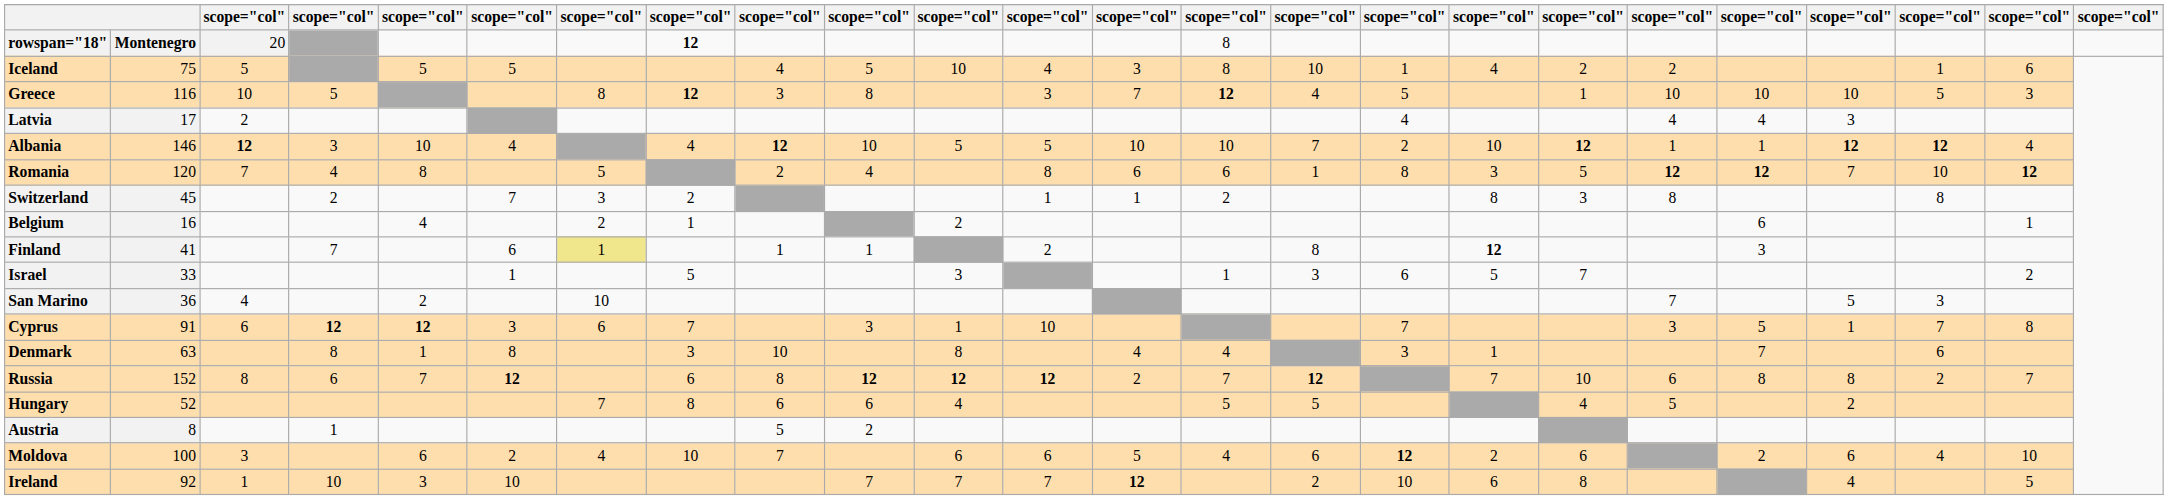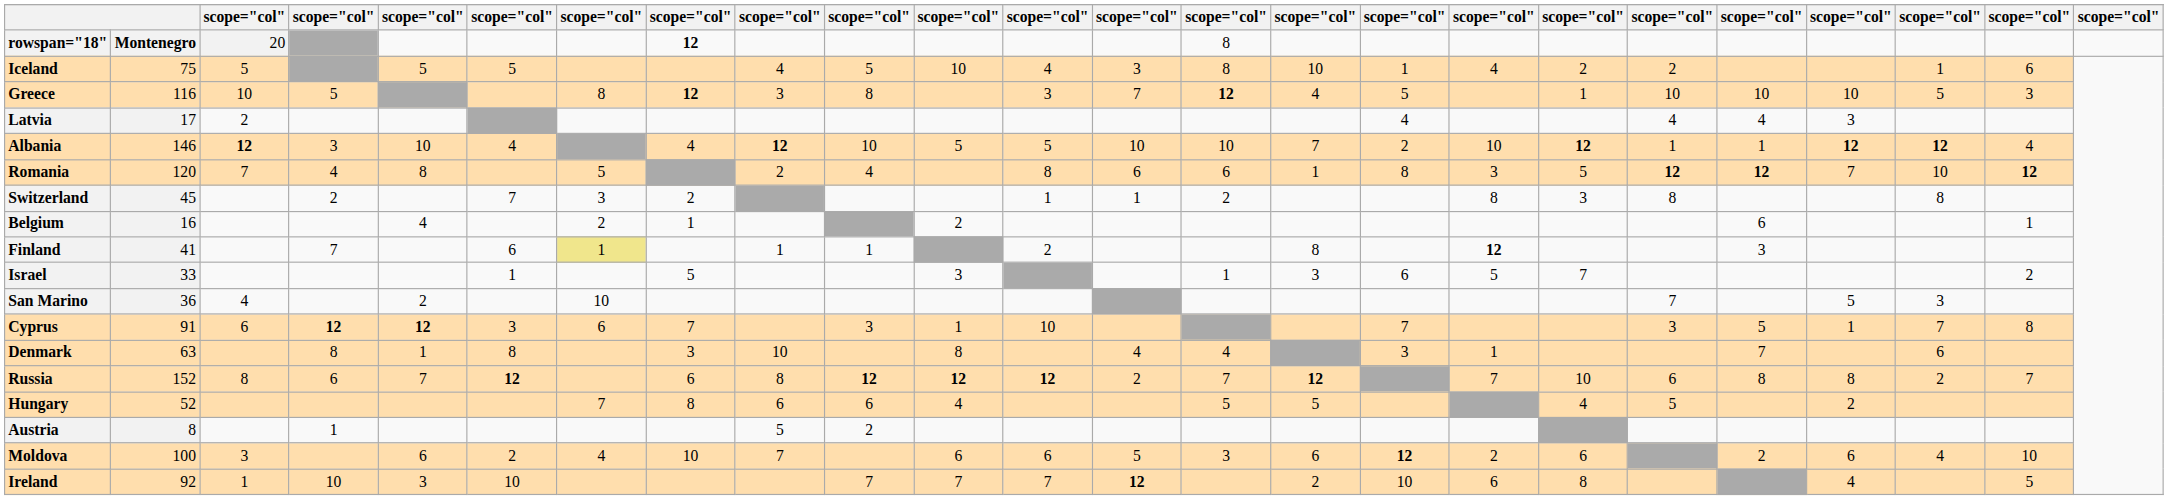Moldova | column 14: 4 -> 3
